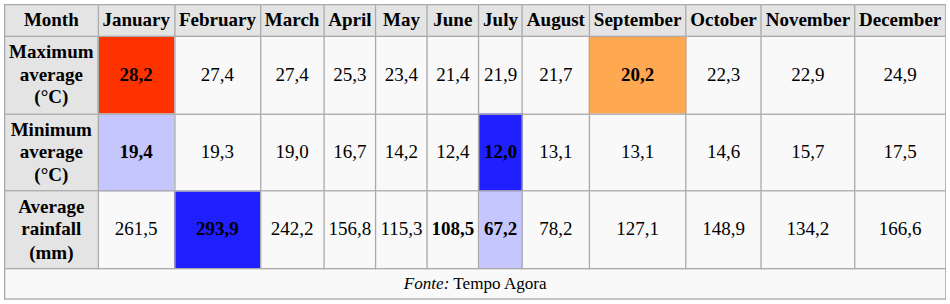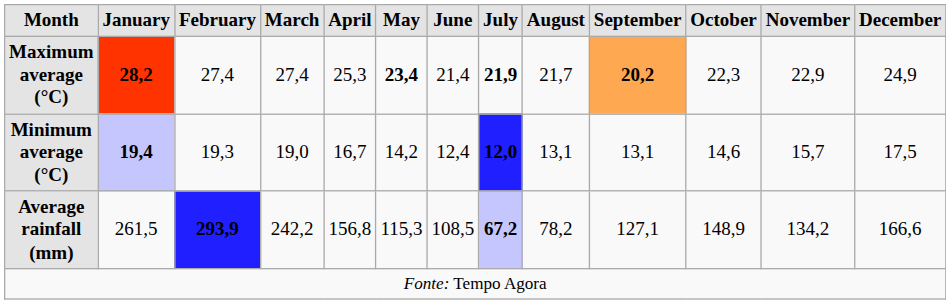Maximum average (°C) | May: normal -> bold
Maximum average (°C) | July: normal -> bold
Average rainfall (mm) | June: bold -> normal
